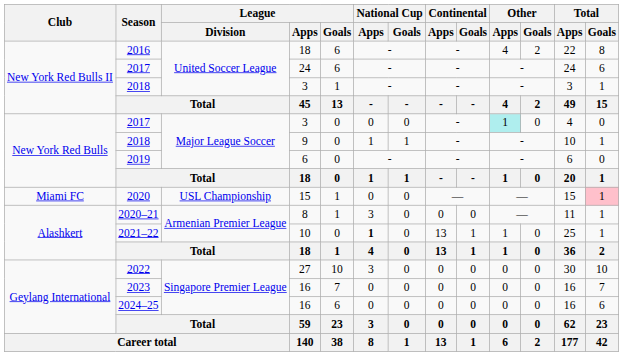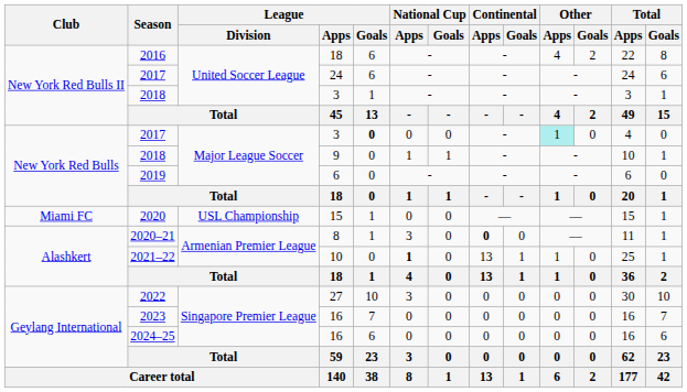2017 / 3 | League / Goals: normal -> bold
2020 | Total / Goals: pink background -> no background
2020–21 | Continental / Apps: normal -> bold
